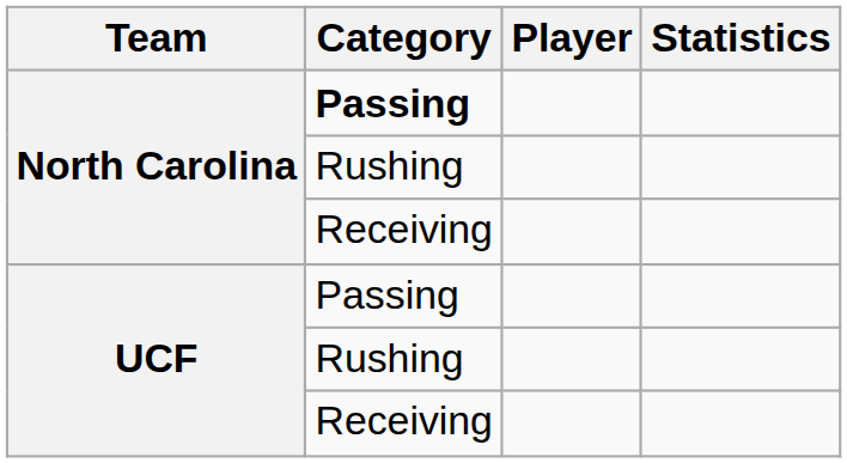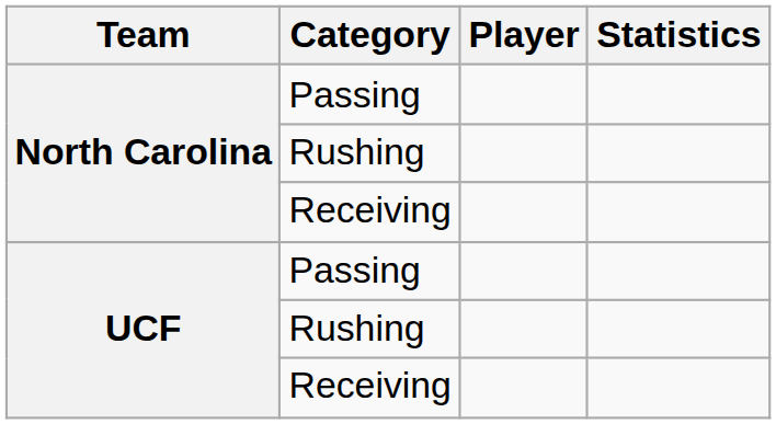North Carolina / Passing | Category: bold -> normal
